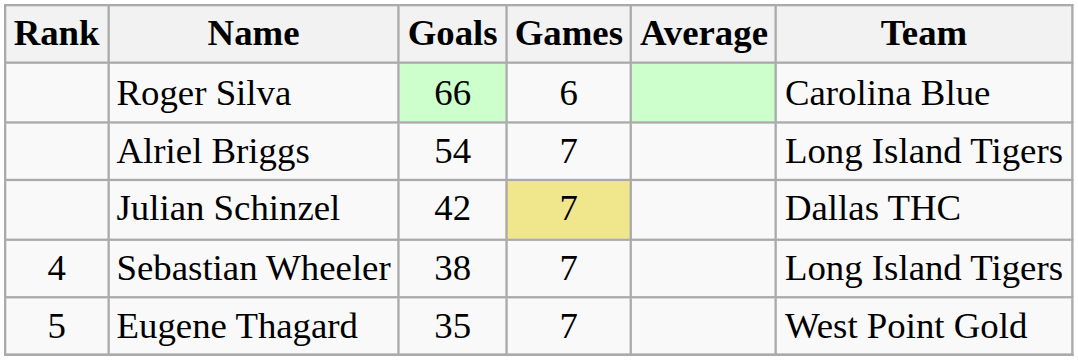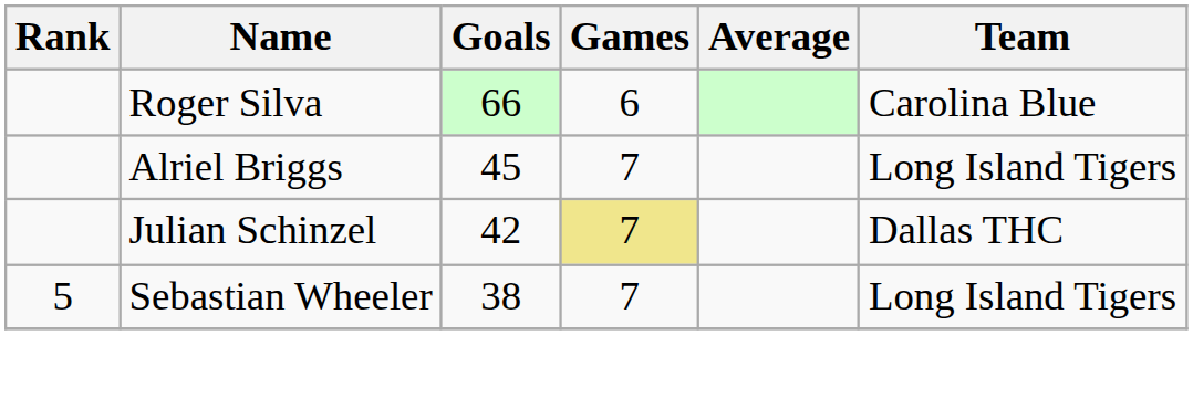Alriel Briggs | Goals: 54 -> 45
Sebastian Wheeler | Rank: 4 -> 5
- row: 5 | Eugene Thagard | 35 | 7 | West Point Gold
